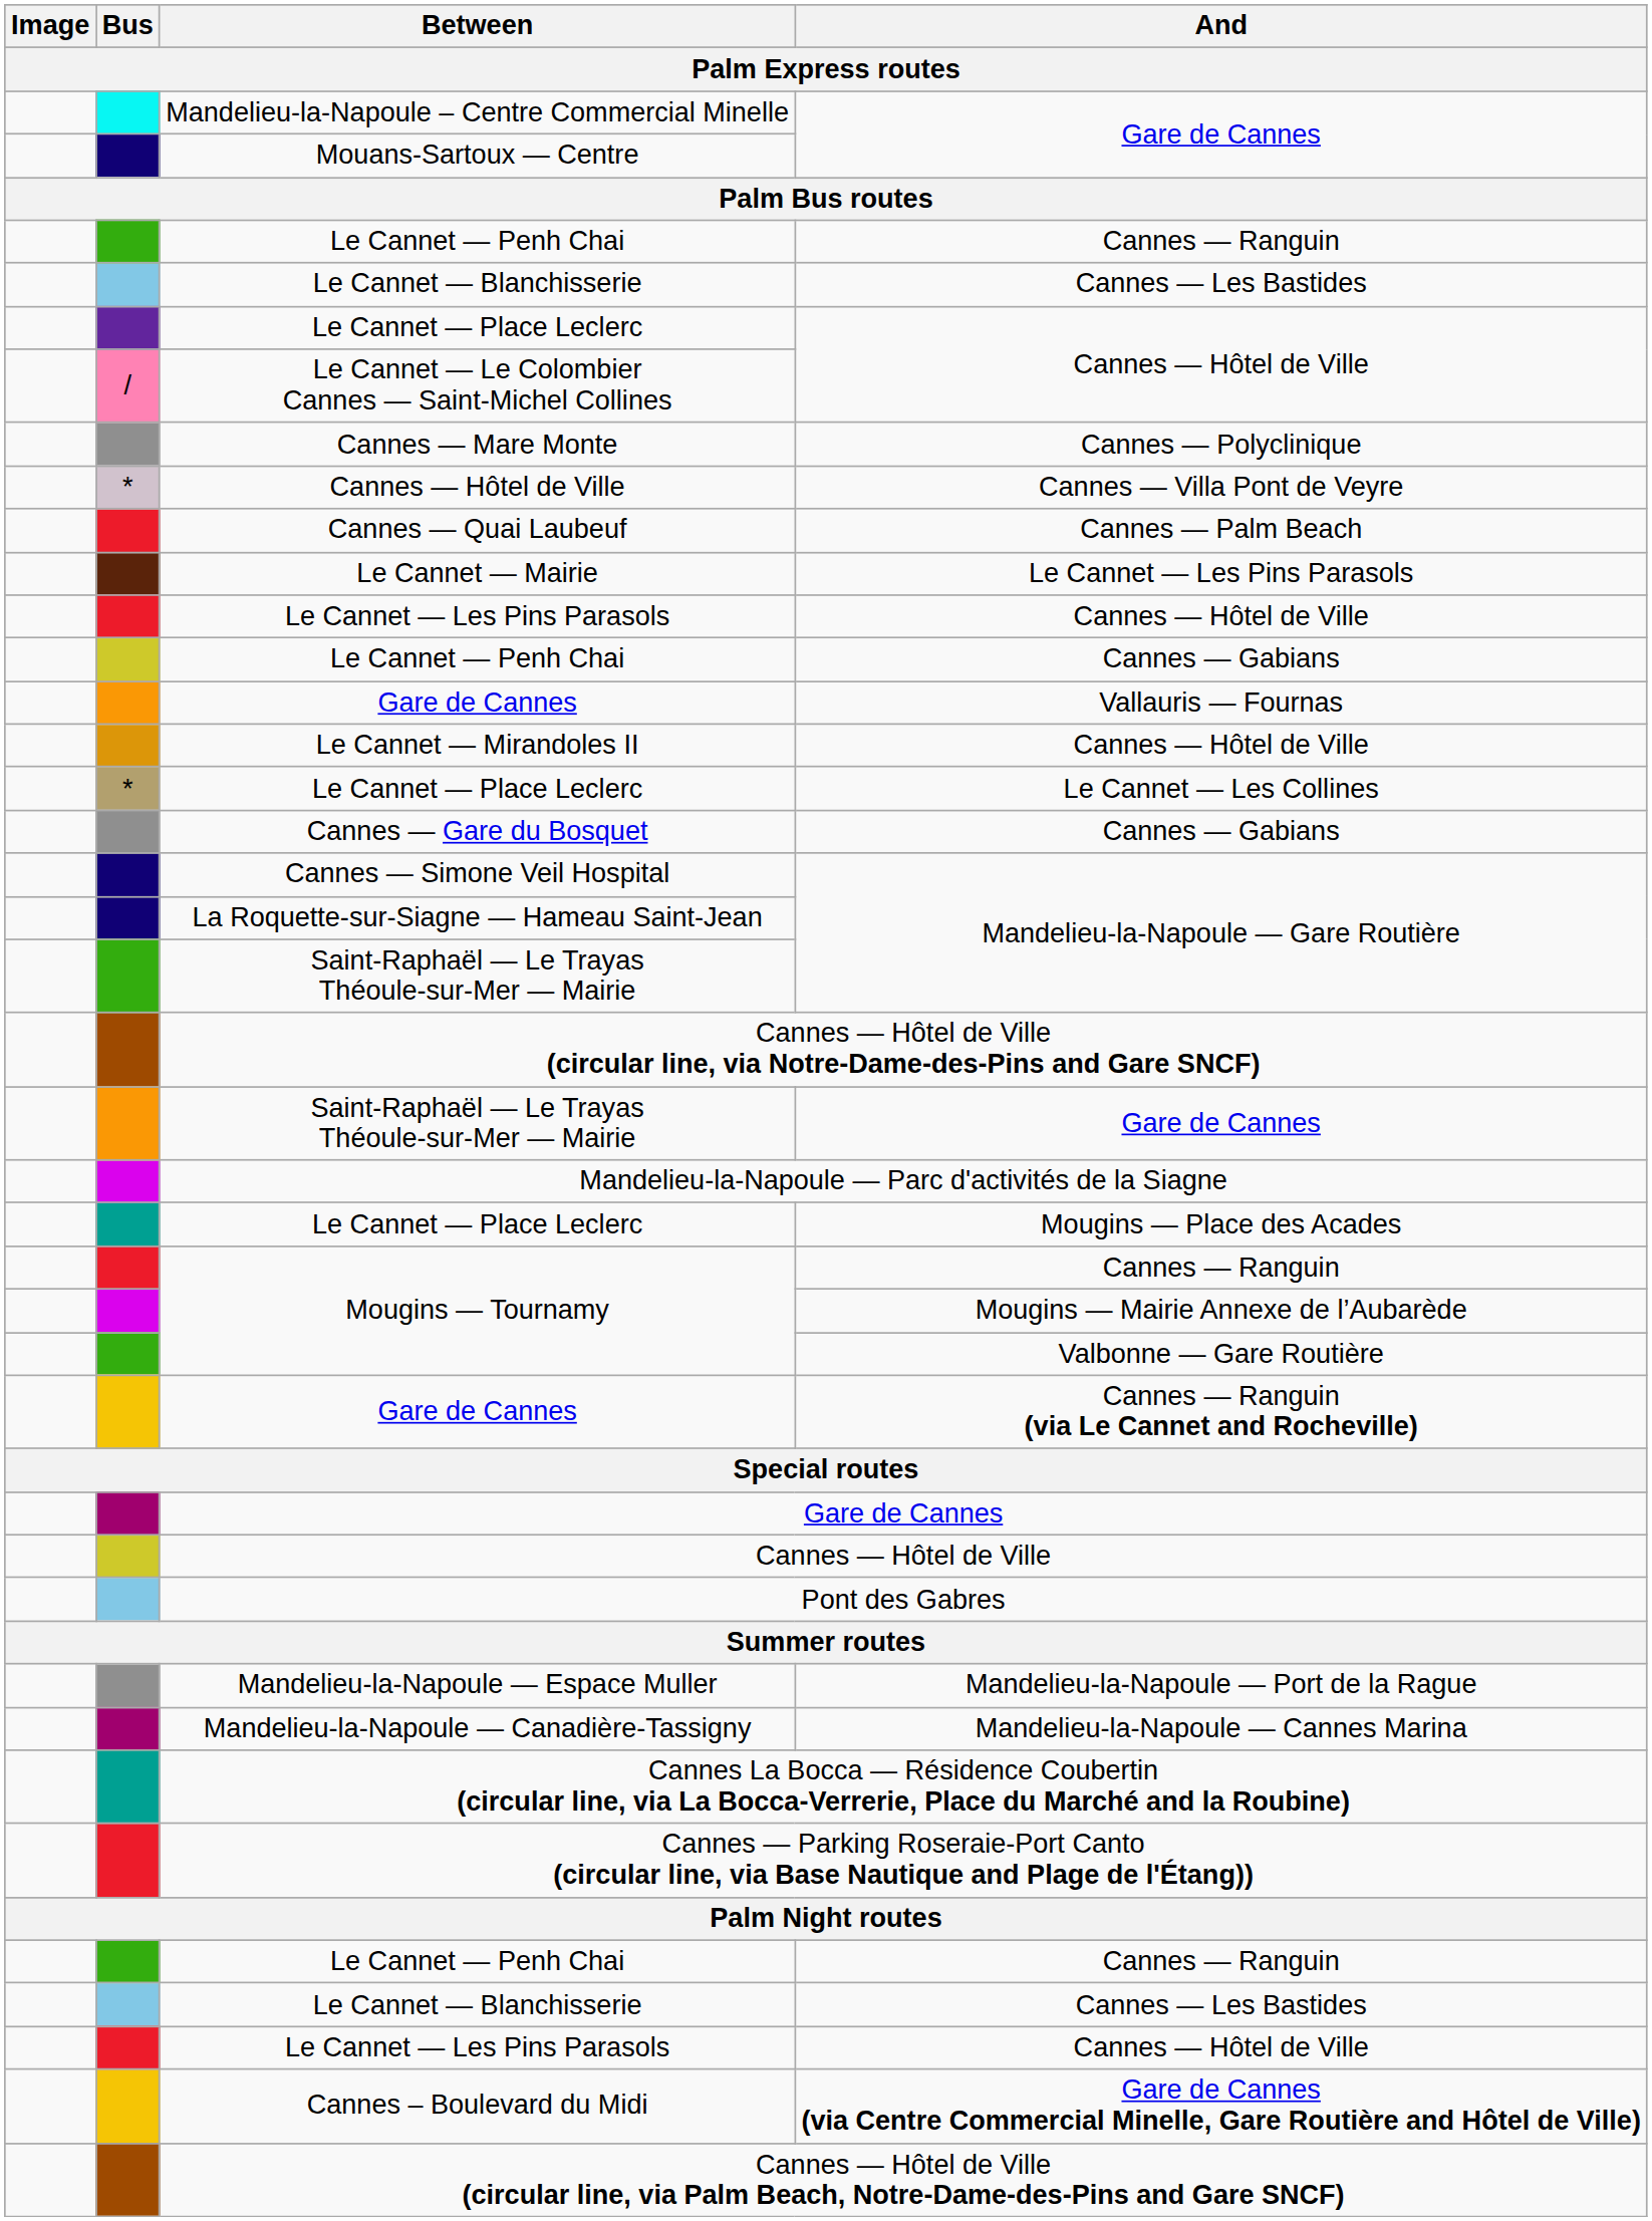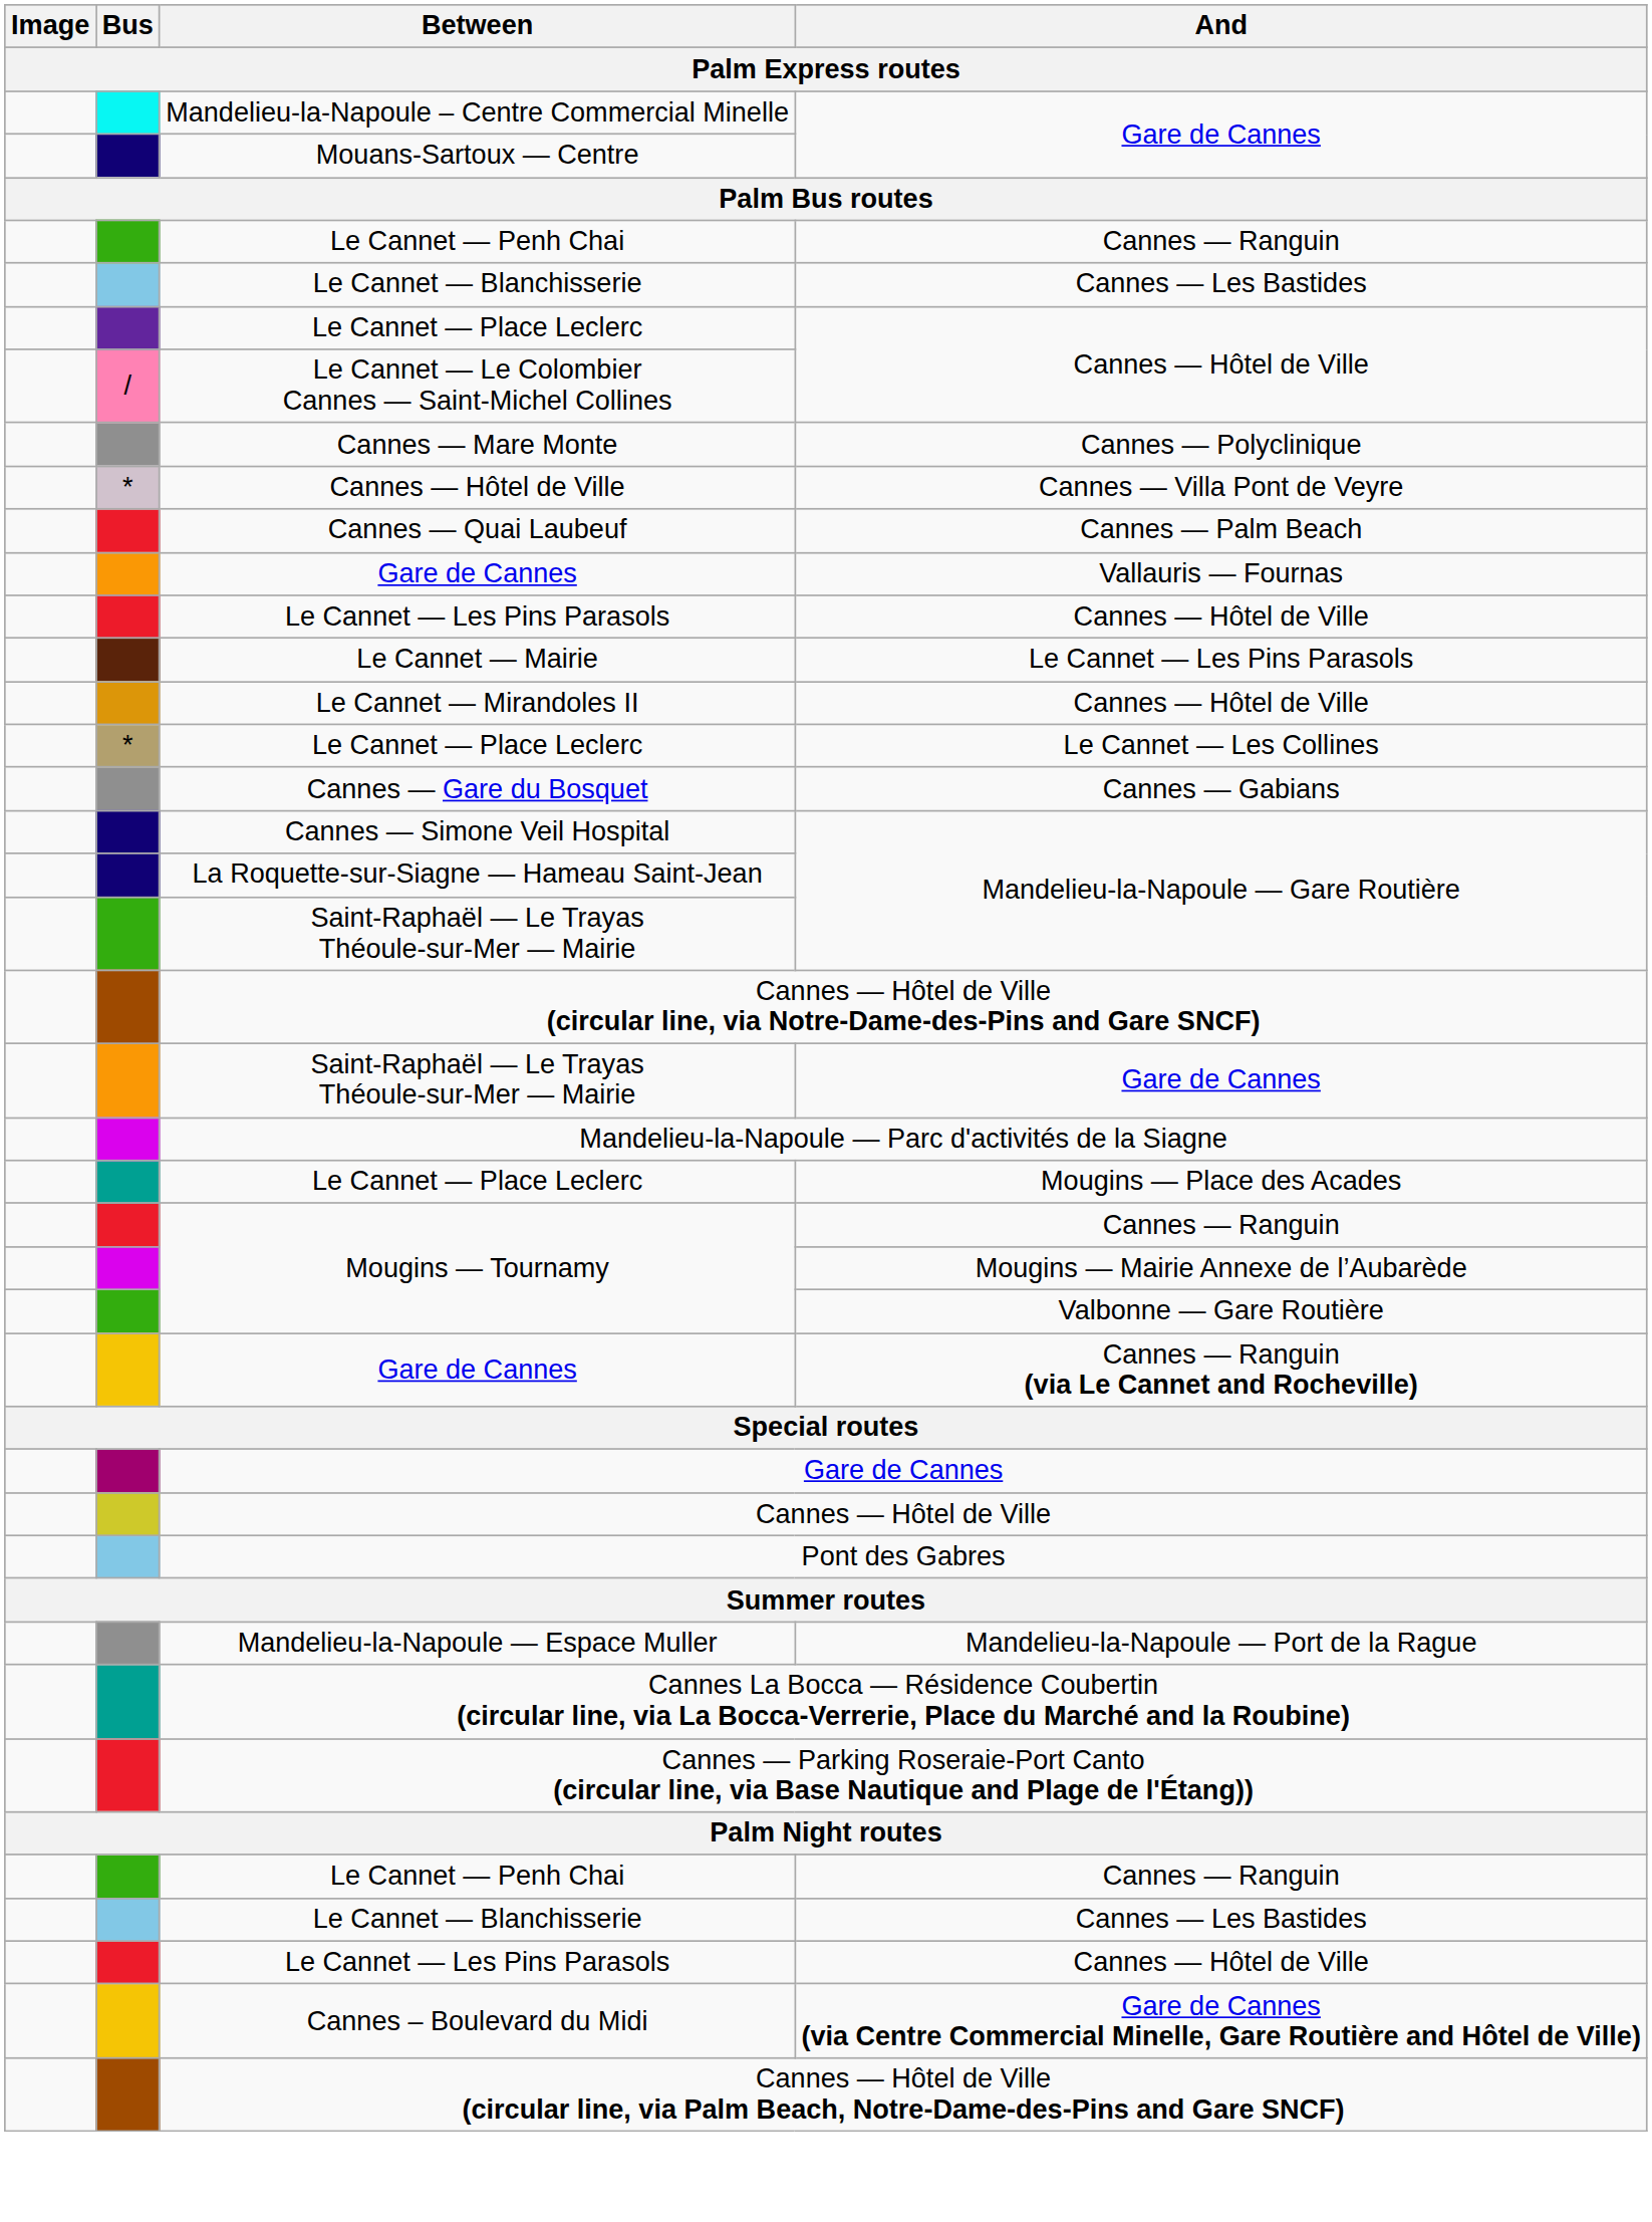rows swapped: Gare de Cannes / Vallauris — Fournas <-> Le Cannet — Mairie
- row: Le Cannet — Penh Chai | Cannes — Gabians
- row: Mandelieu-la-Napoule — Canadière-Tassigny | Mandelieu-la-Napoule — Cannes Marina
